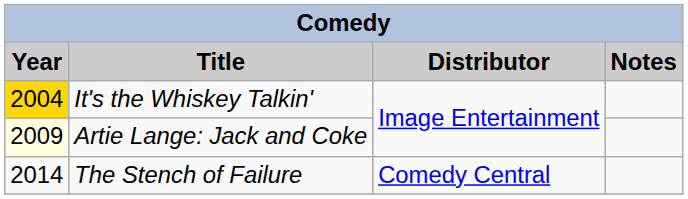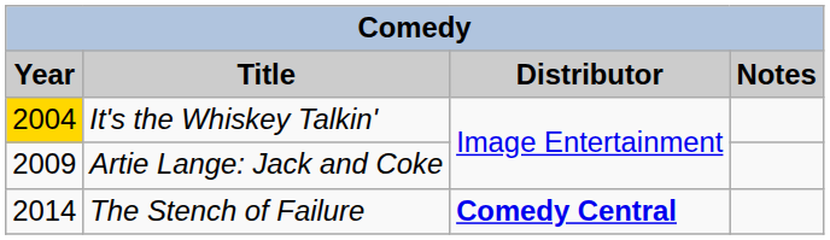Artie Lange: Jack and Coke | Year: lightyellow background -> no background
The Stench of Failure | Distributor: normal -> bold
